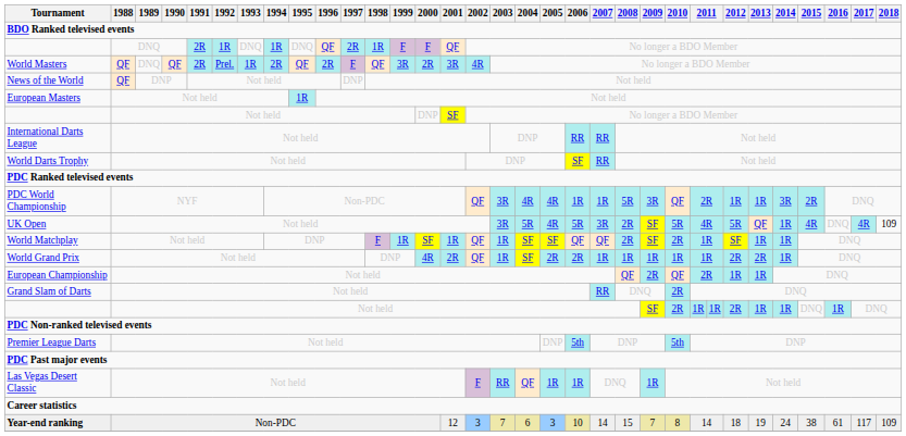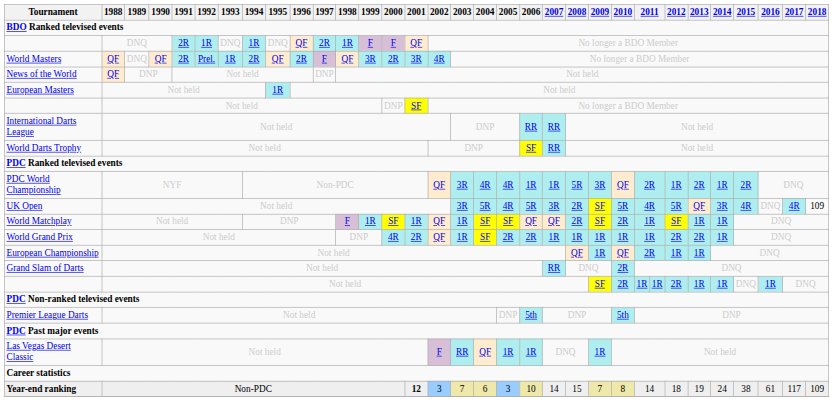PDC World Championship | 2013: 1R -> 2R
PDC World Championship | 2014: 3R -> 1R
UK Open | 2014: 1R -> 3R
European Championship | 2009: 2R -> 1R
Year-end ranking | 2001: normal -> bold
